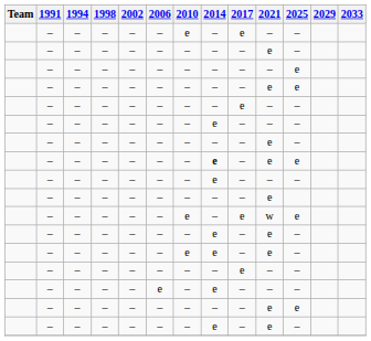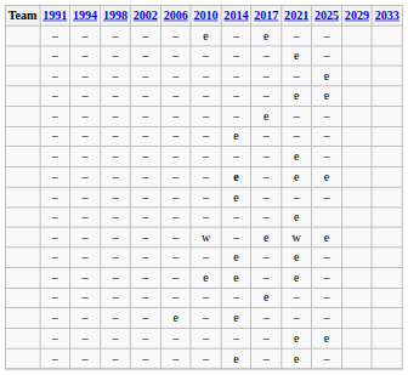row 12 | 2010: e -> w
